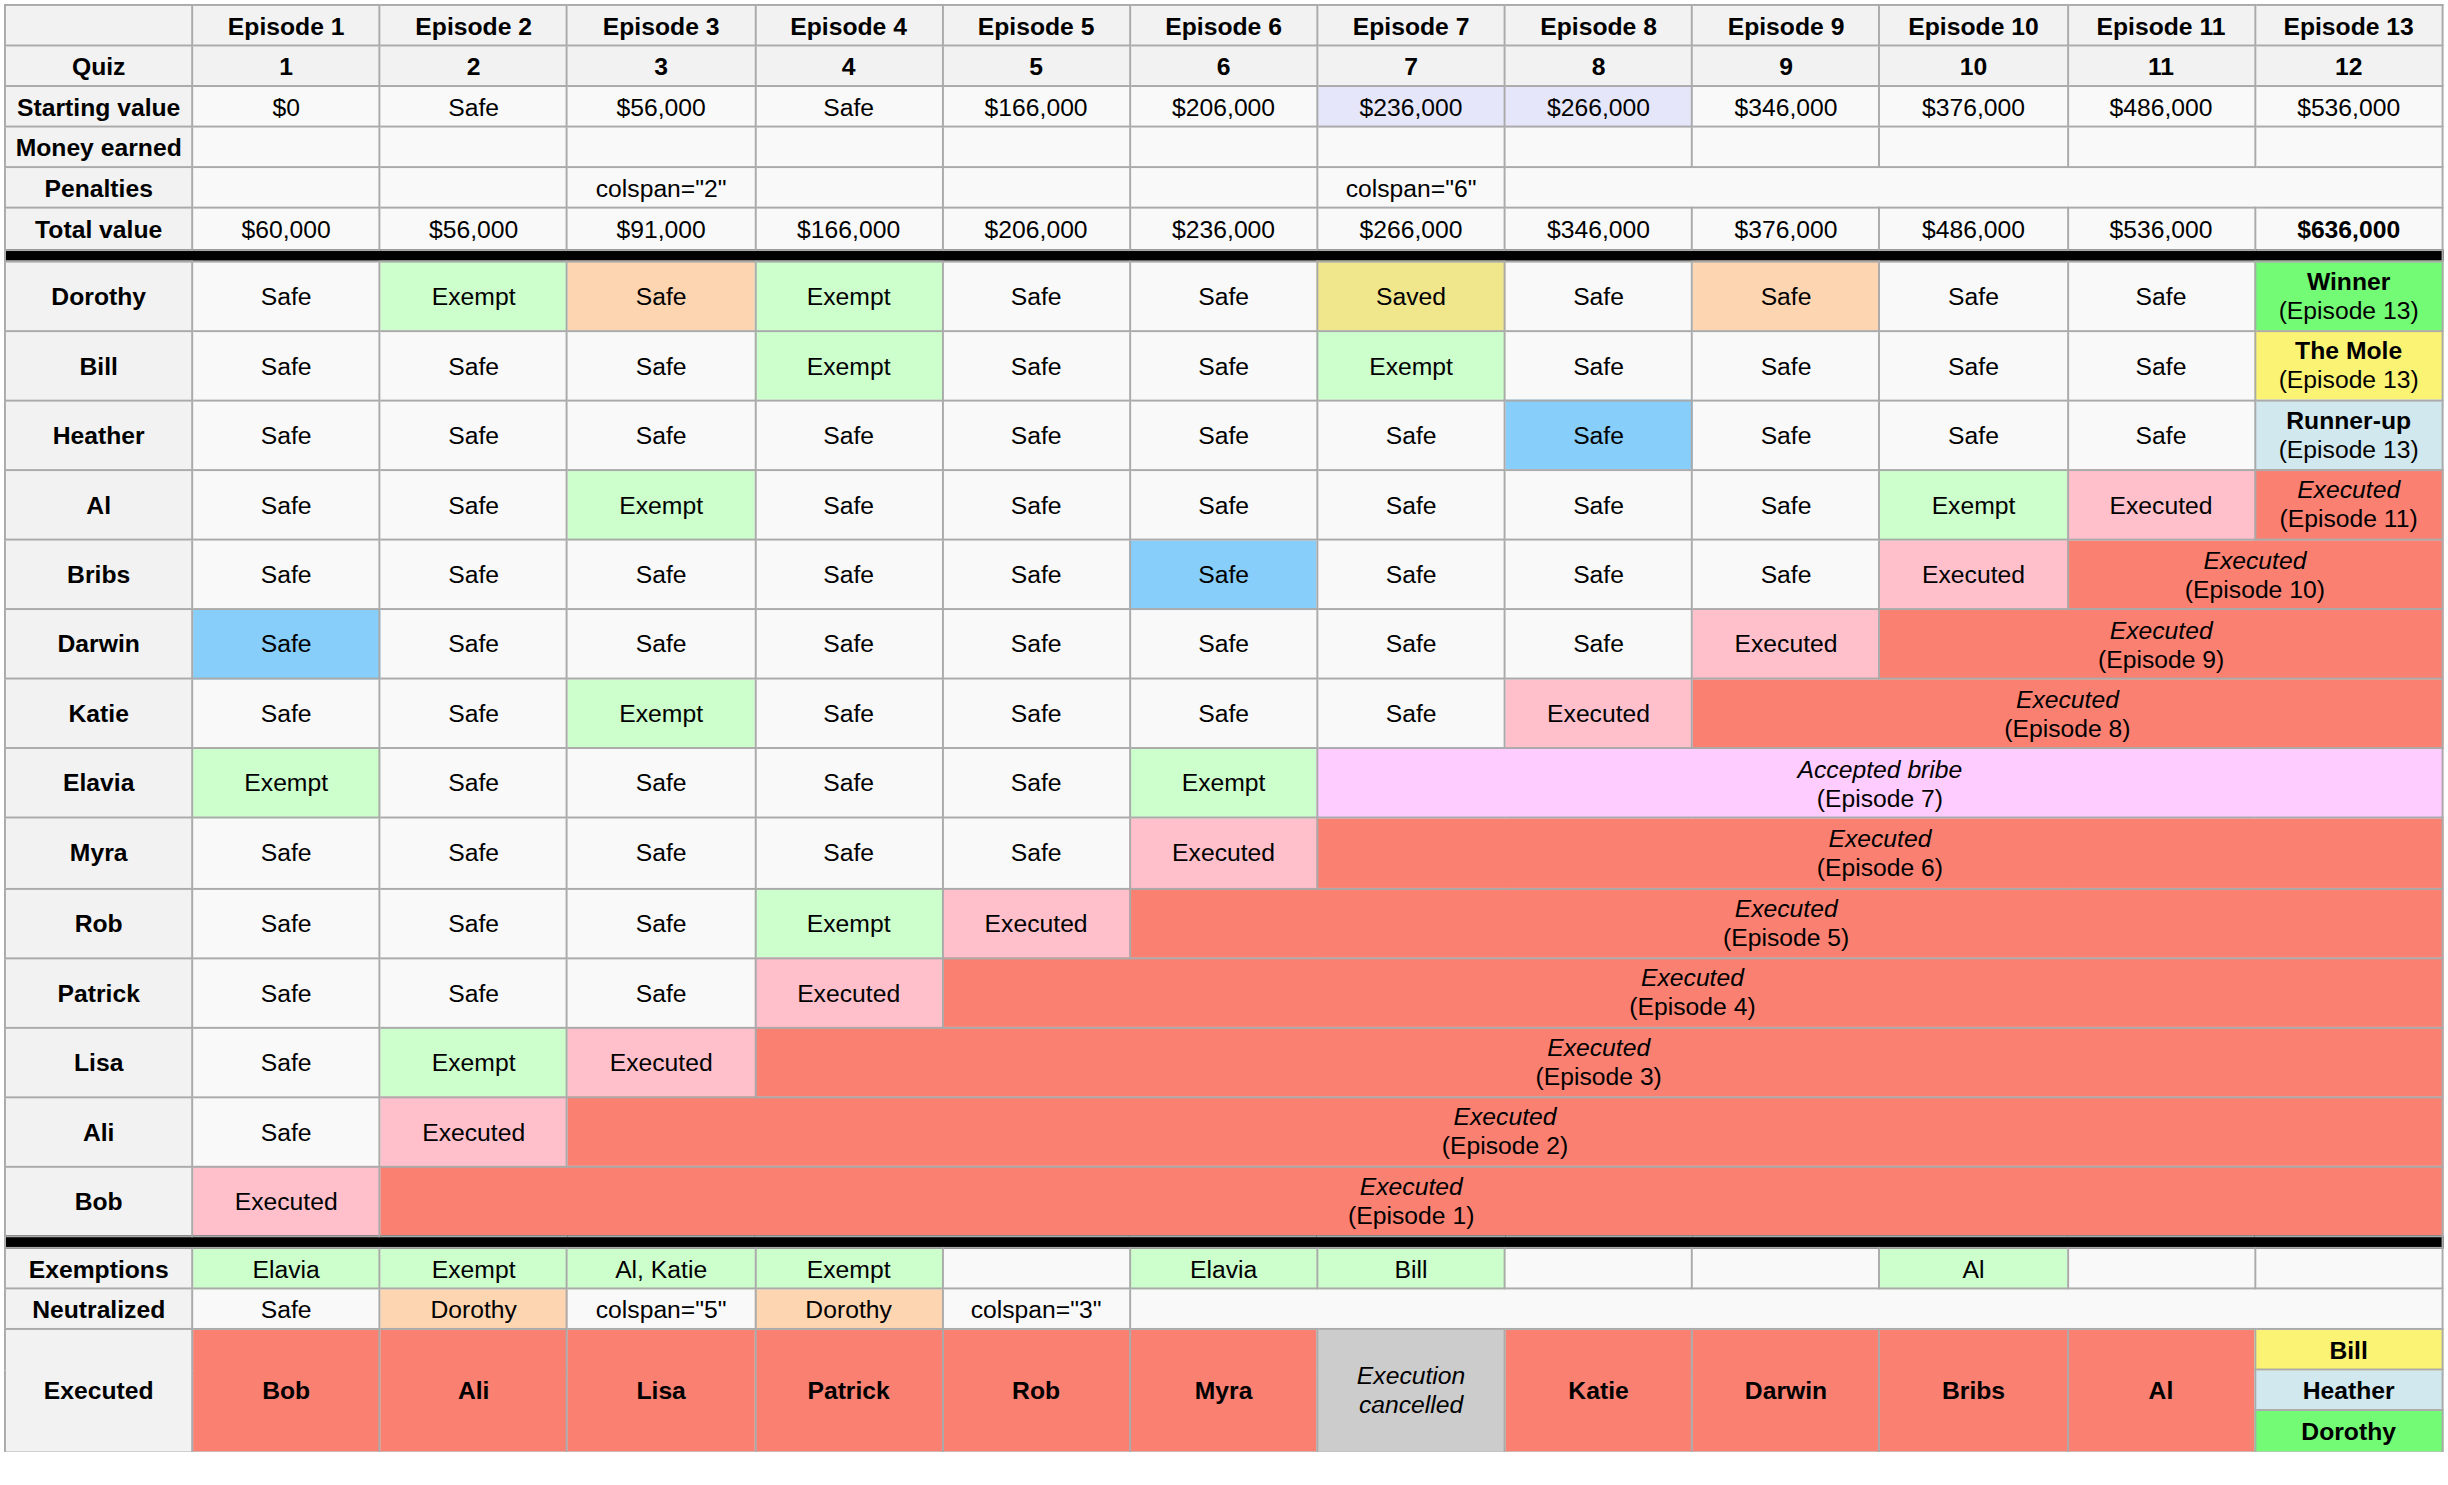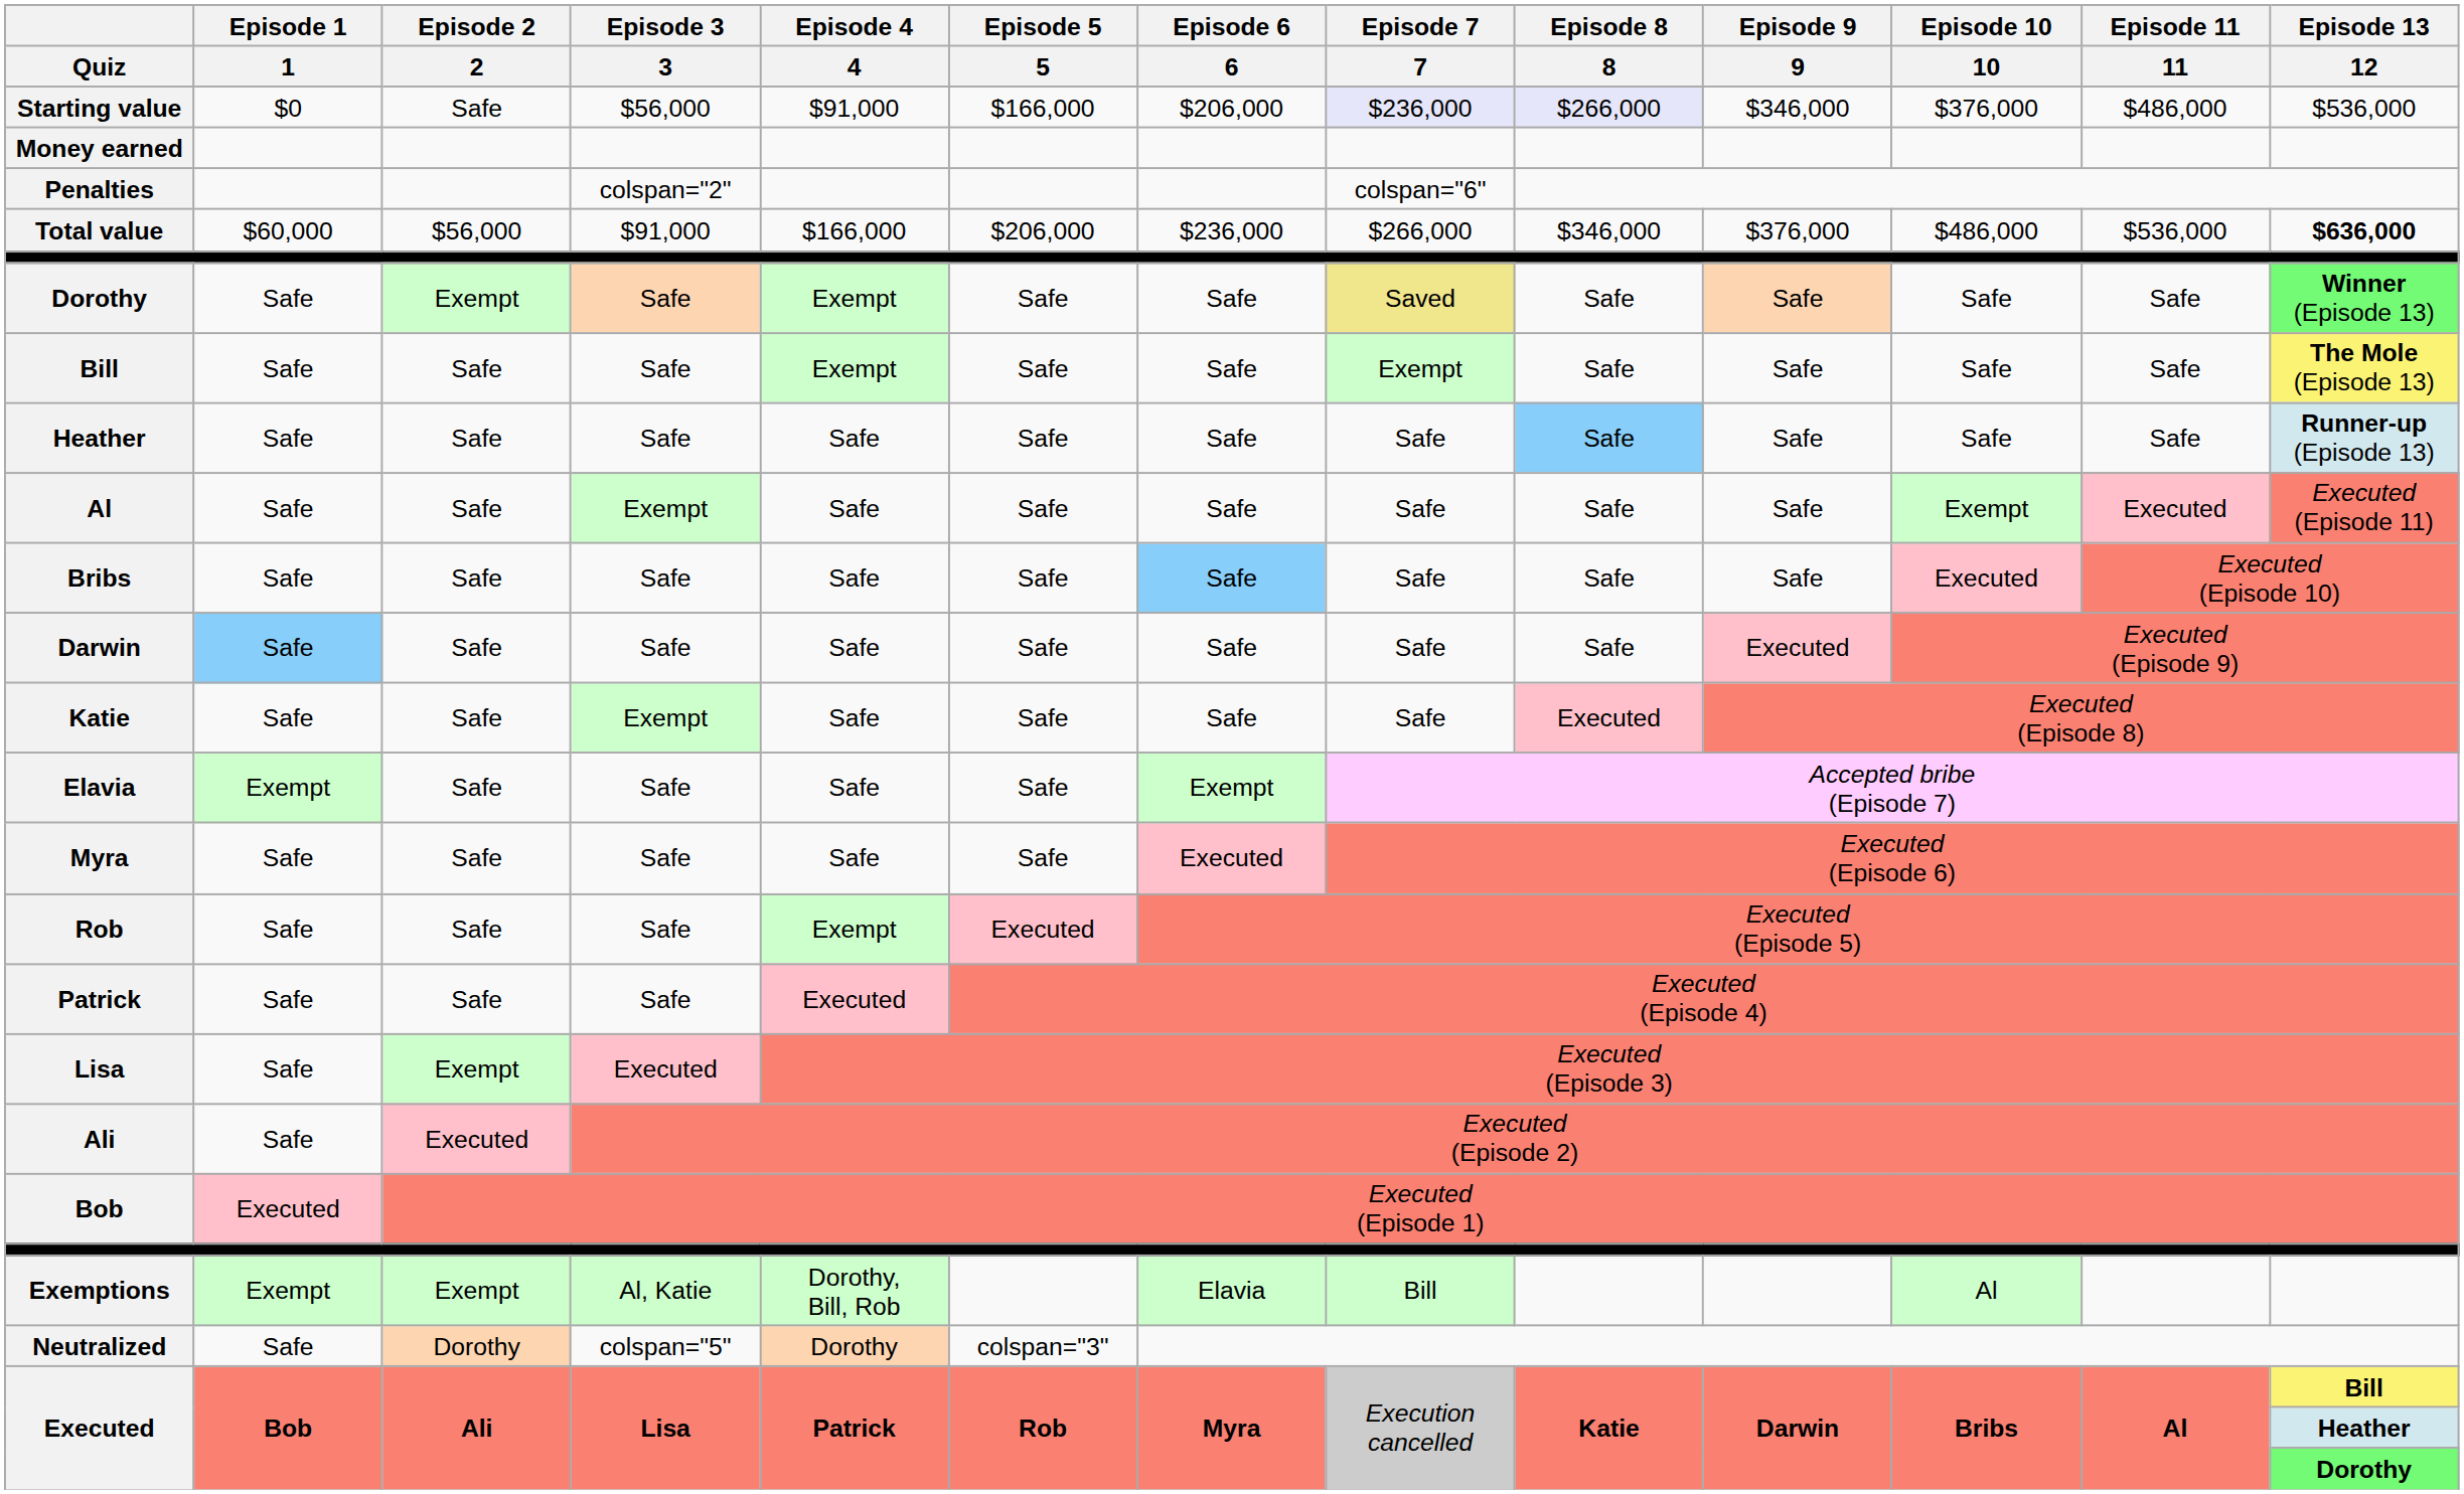Starting value | Episode 4 / 4: Safe -> $91,000
Exemptions | Episode 1 / 1: Elavia -> Exempt
Exemptions | Episode 4 / 4: Exempt -> Dorothy, Bill, Rob
